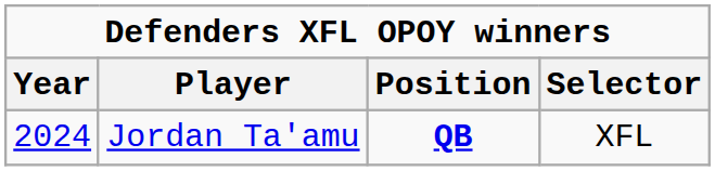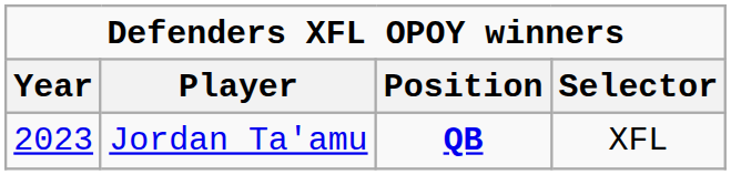Jordan Ta'amu | Year: 2024 -> 2023
